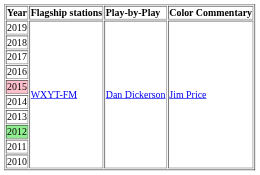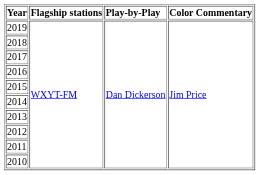2015 | Year: pink background -> no background
2012 | Year: lightgreen background -> no background
